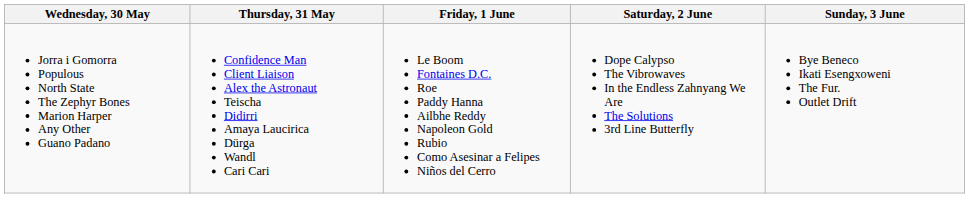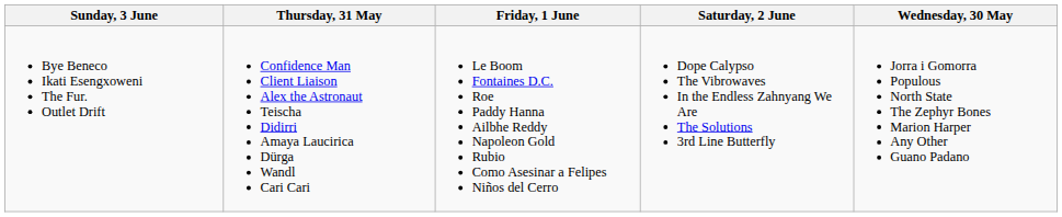columns swapped: Wednesday, 30 May <-> Sunday, 3 June
